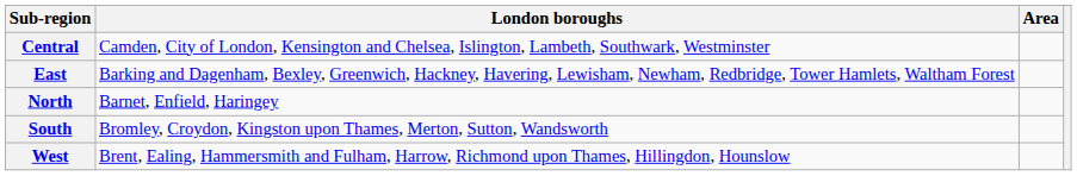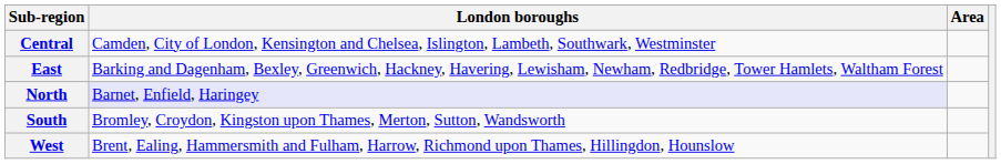North | London boroughs: no background -> lavender background
